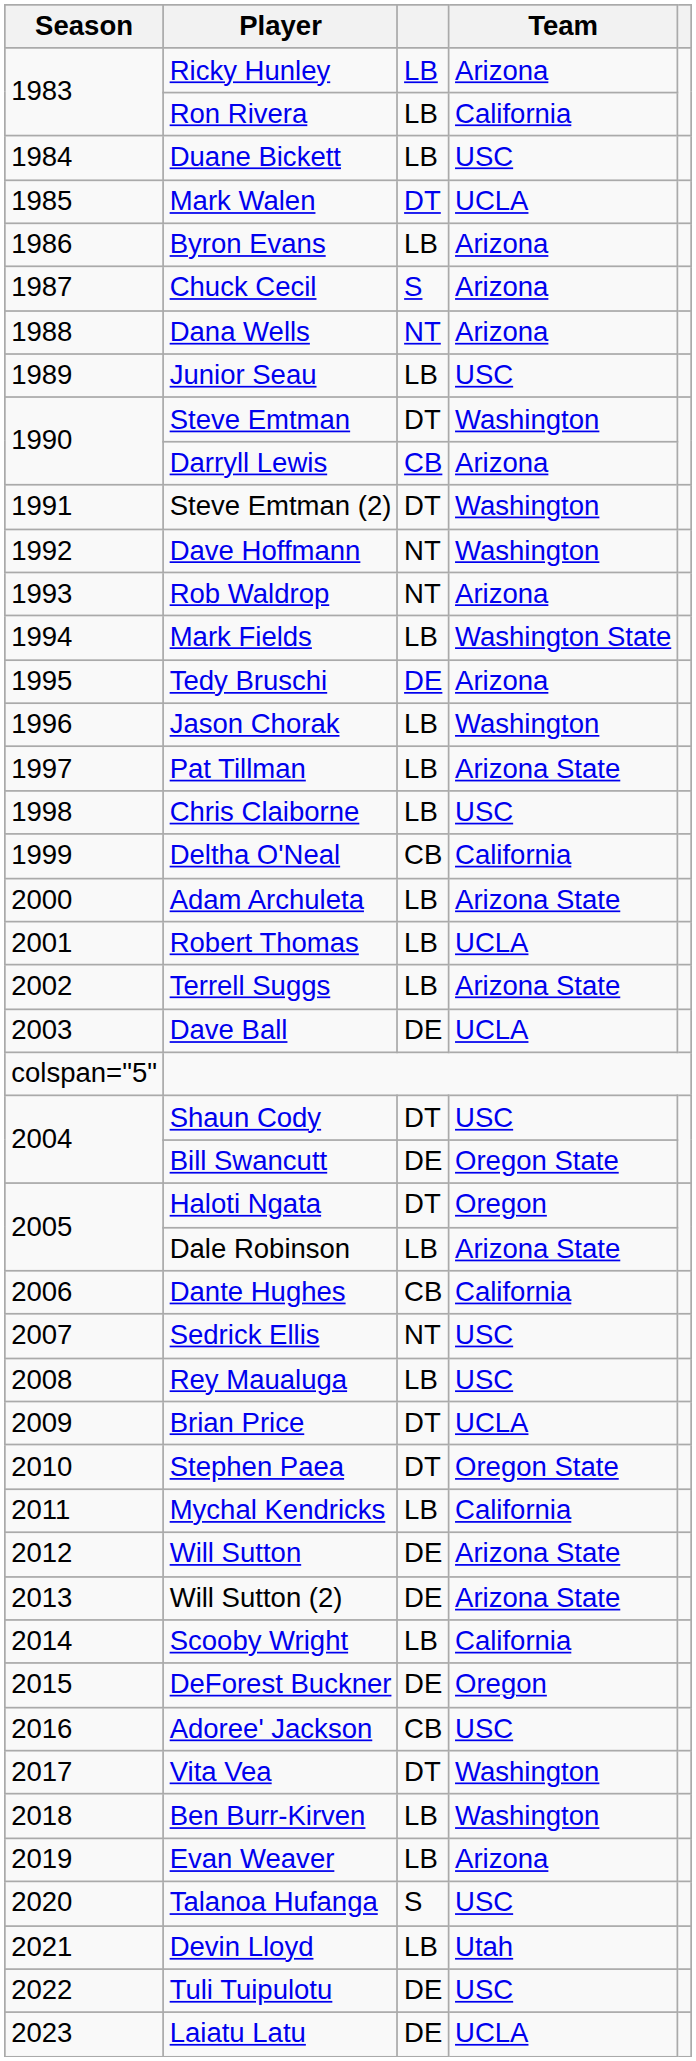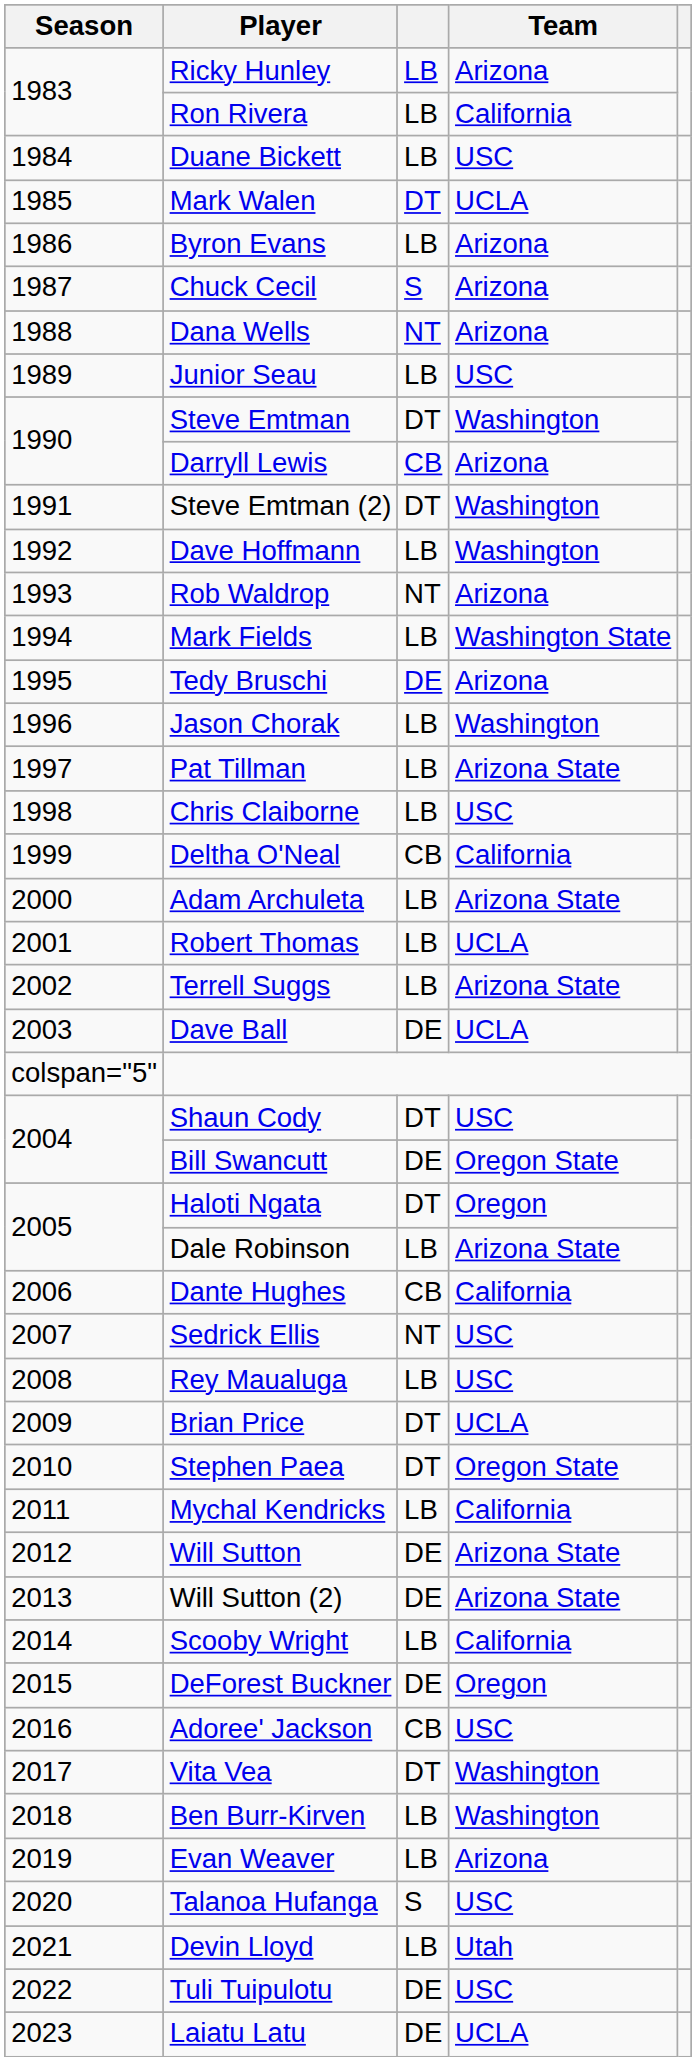Dave Hoffmann | column 3: NT -> LB
